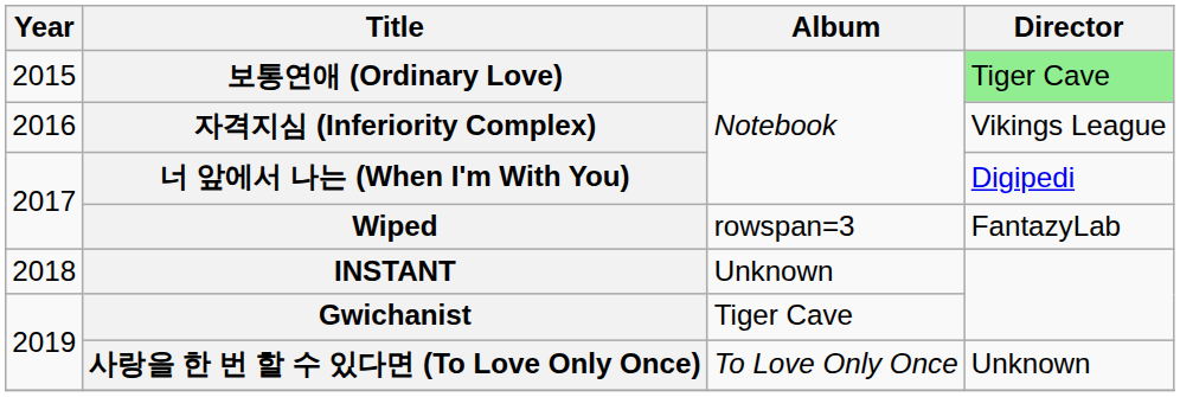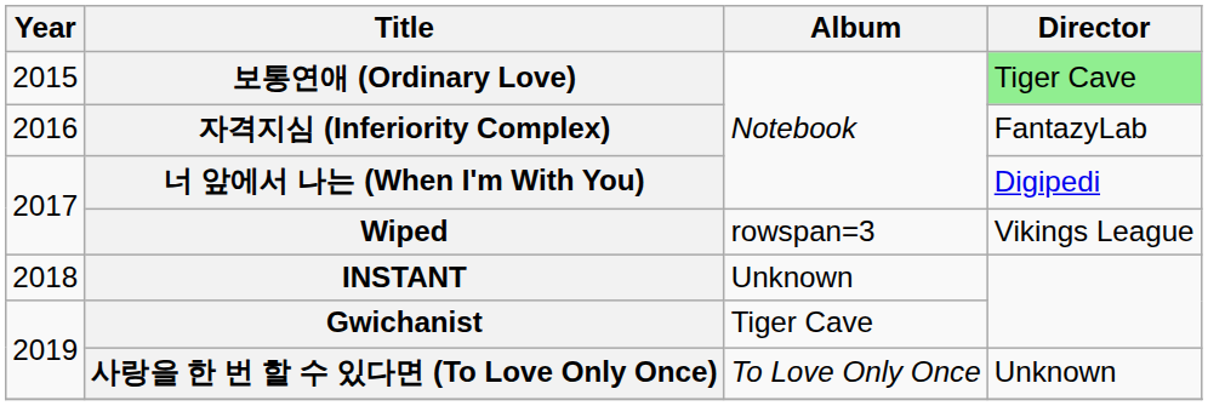자격지심 (Inferiority Complex) | Director: Vikings League -> FantazyLab
Wiped | Director: FantazyLab -> Vikings League
